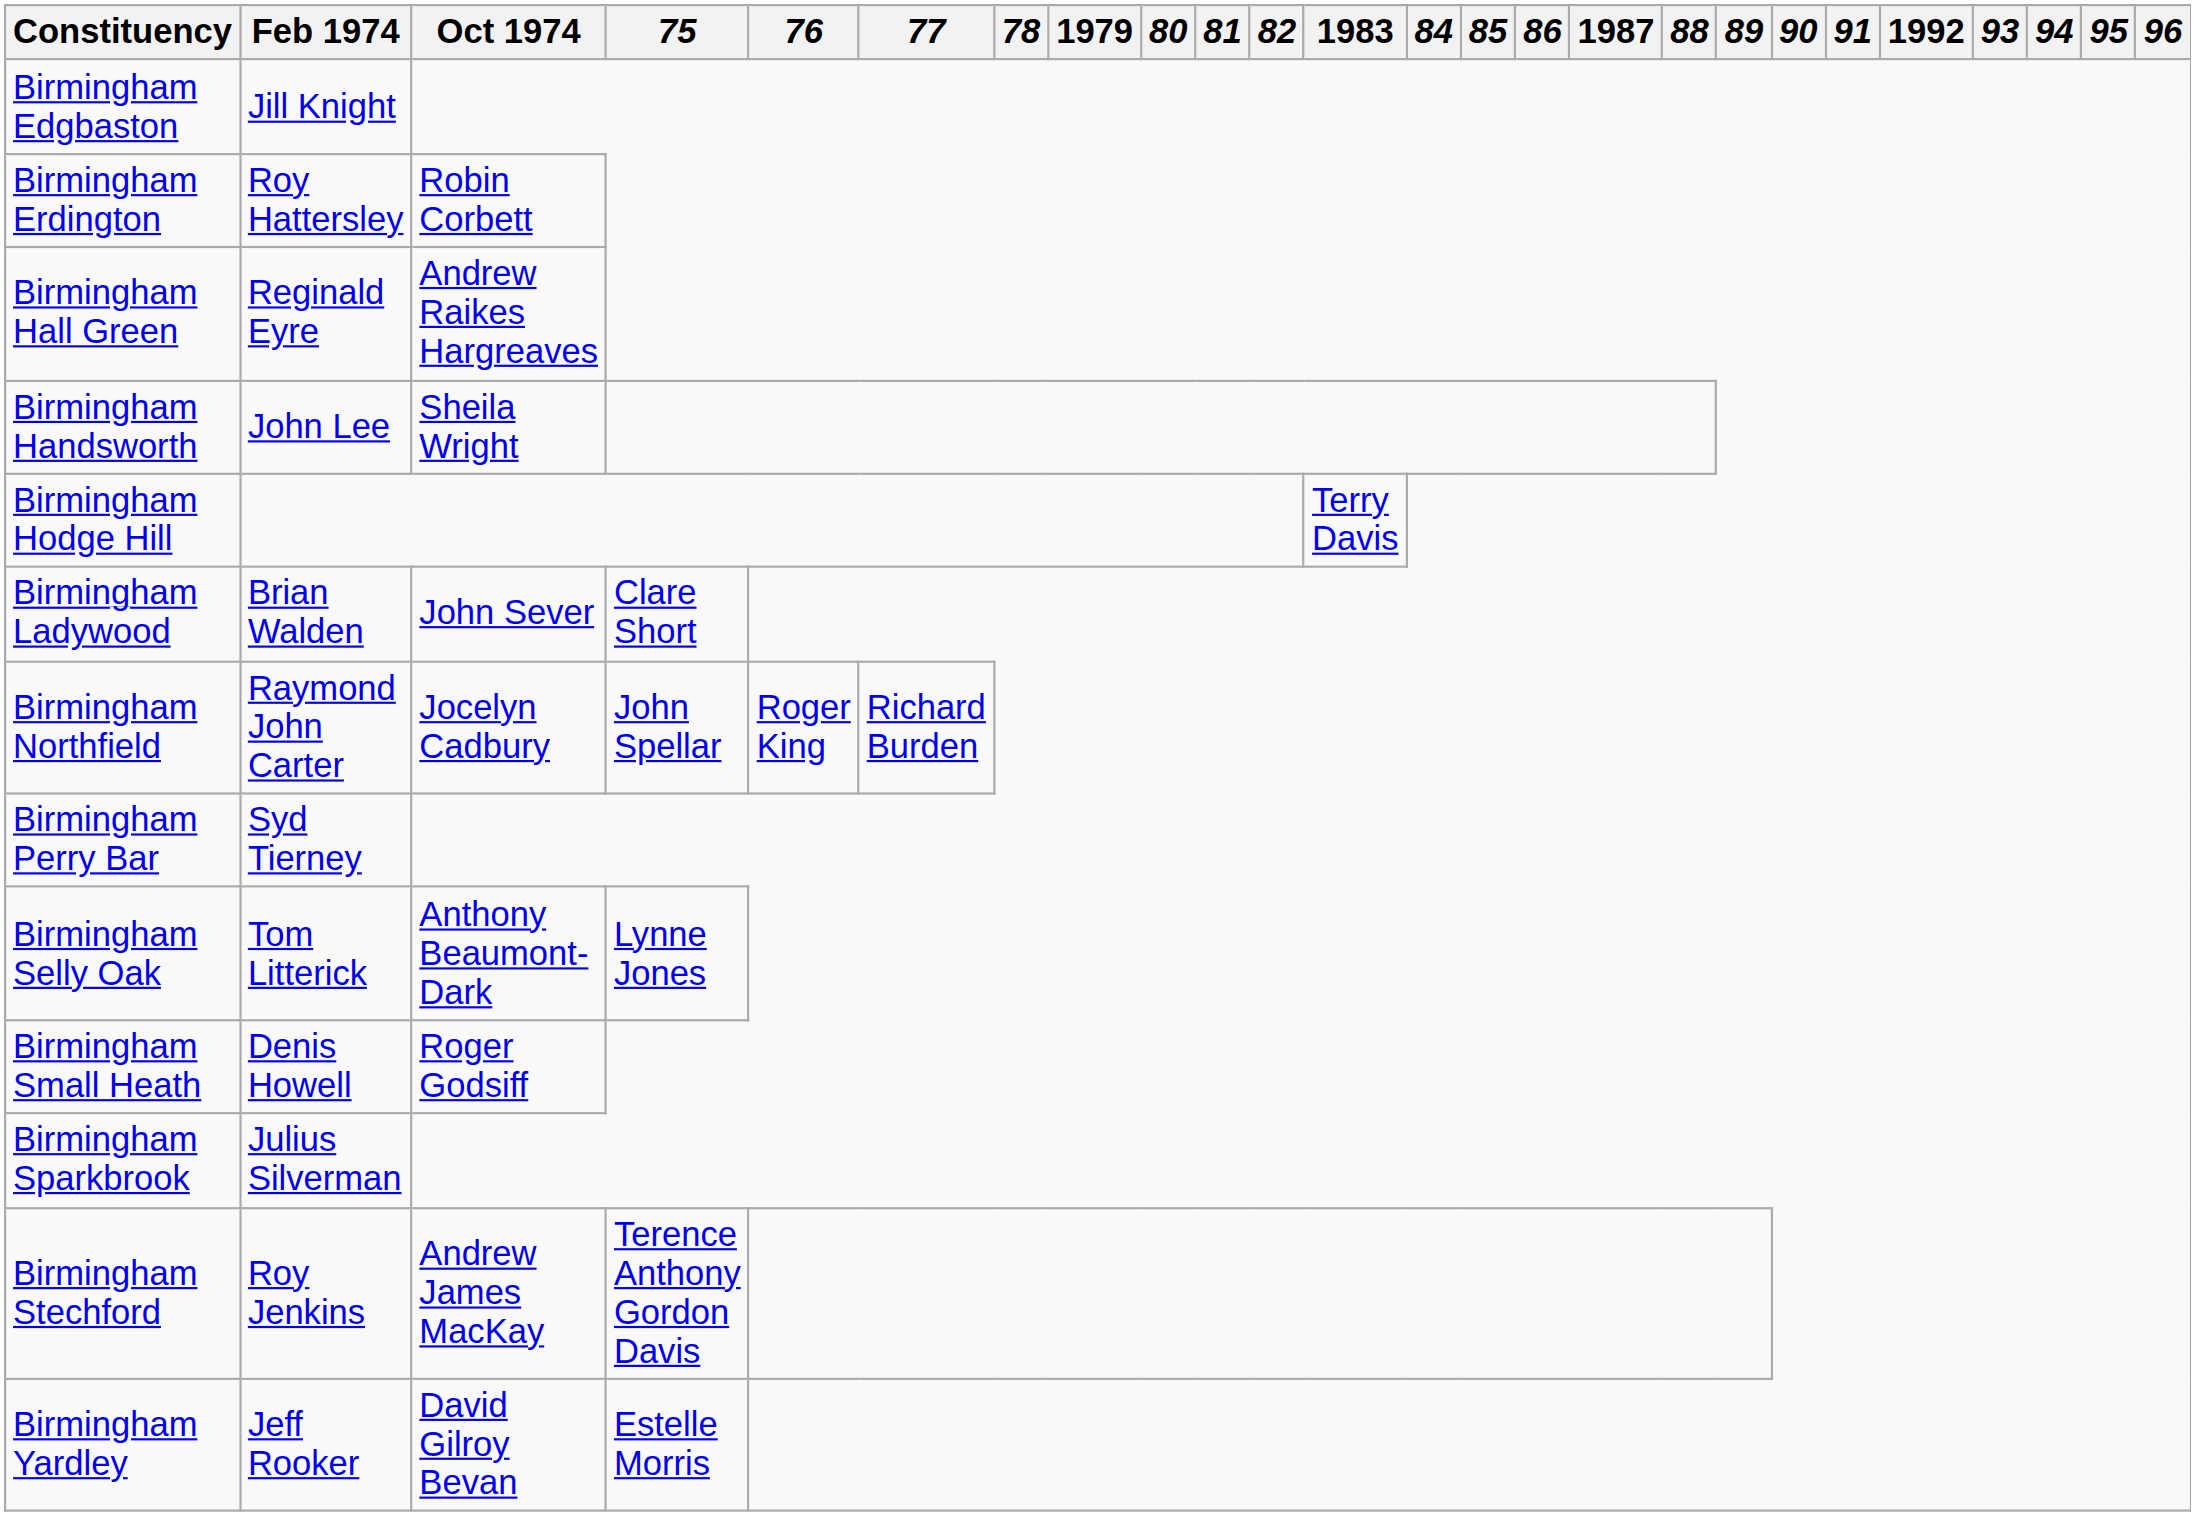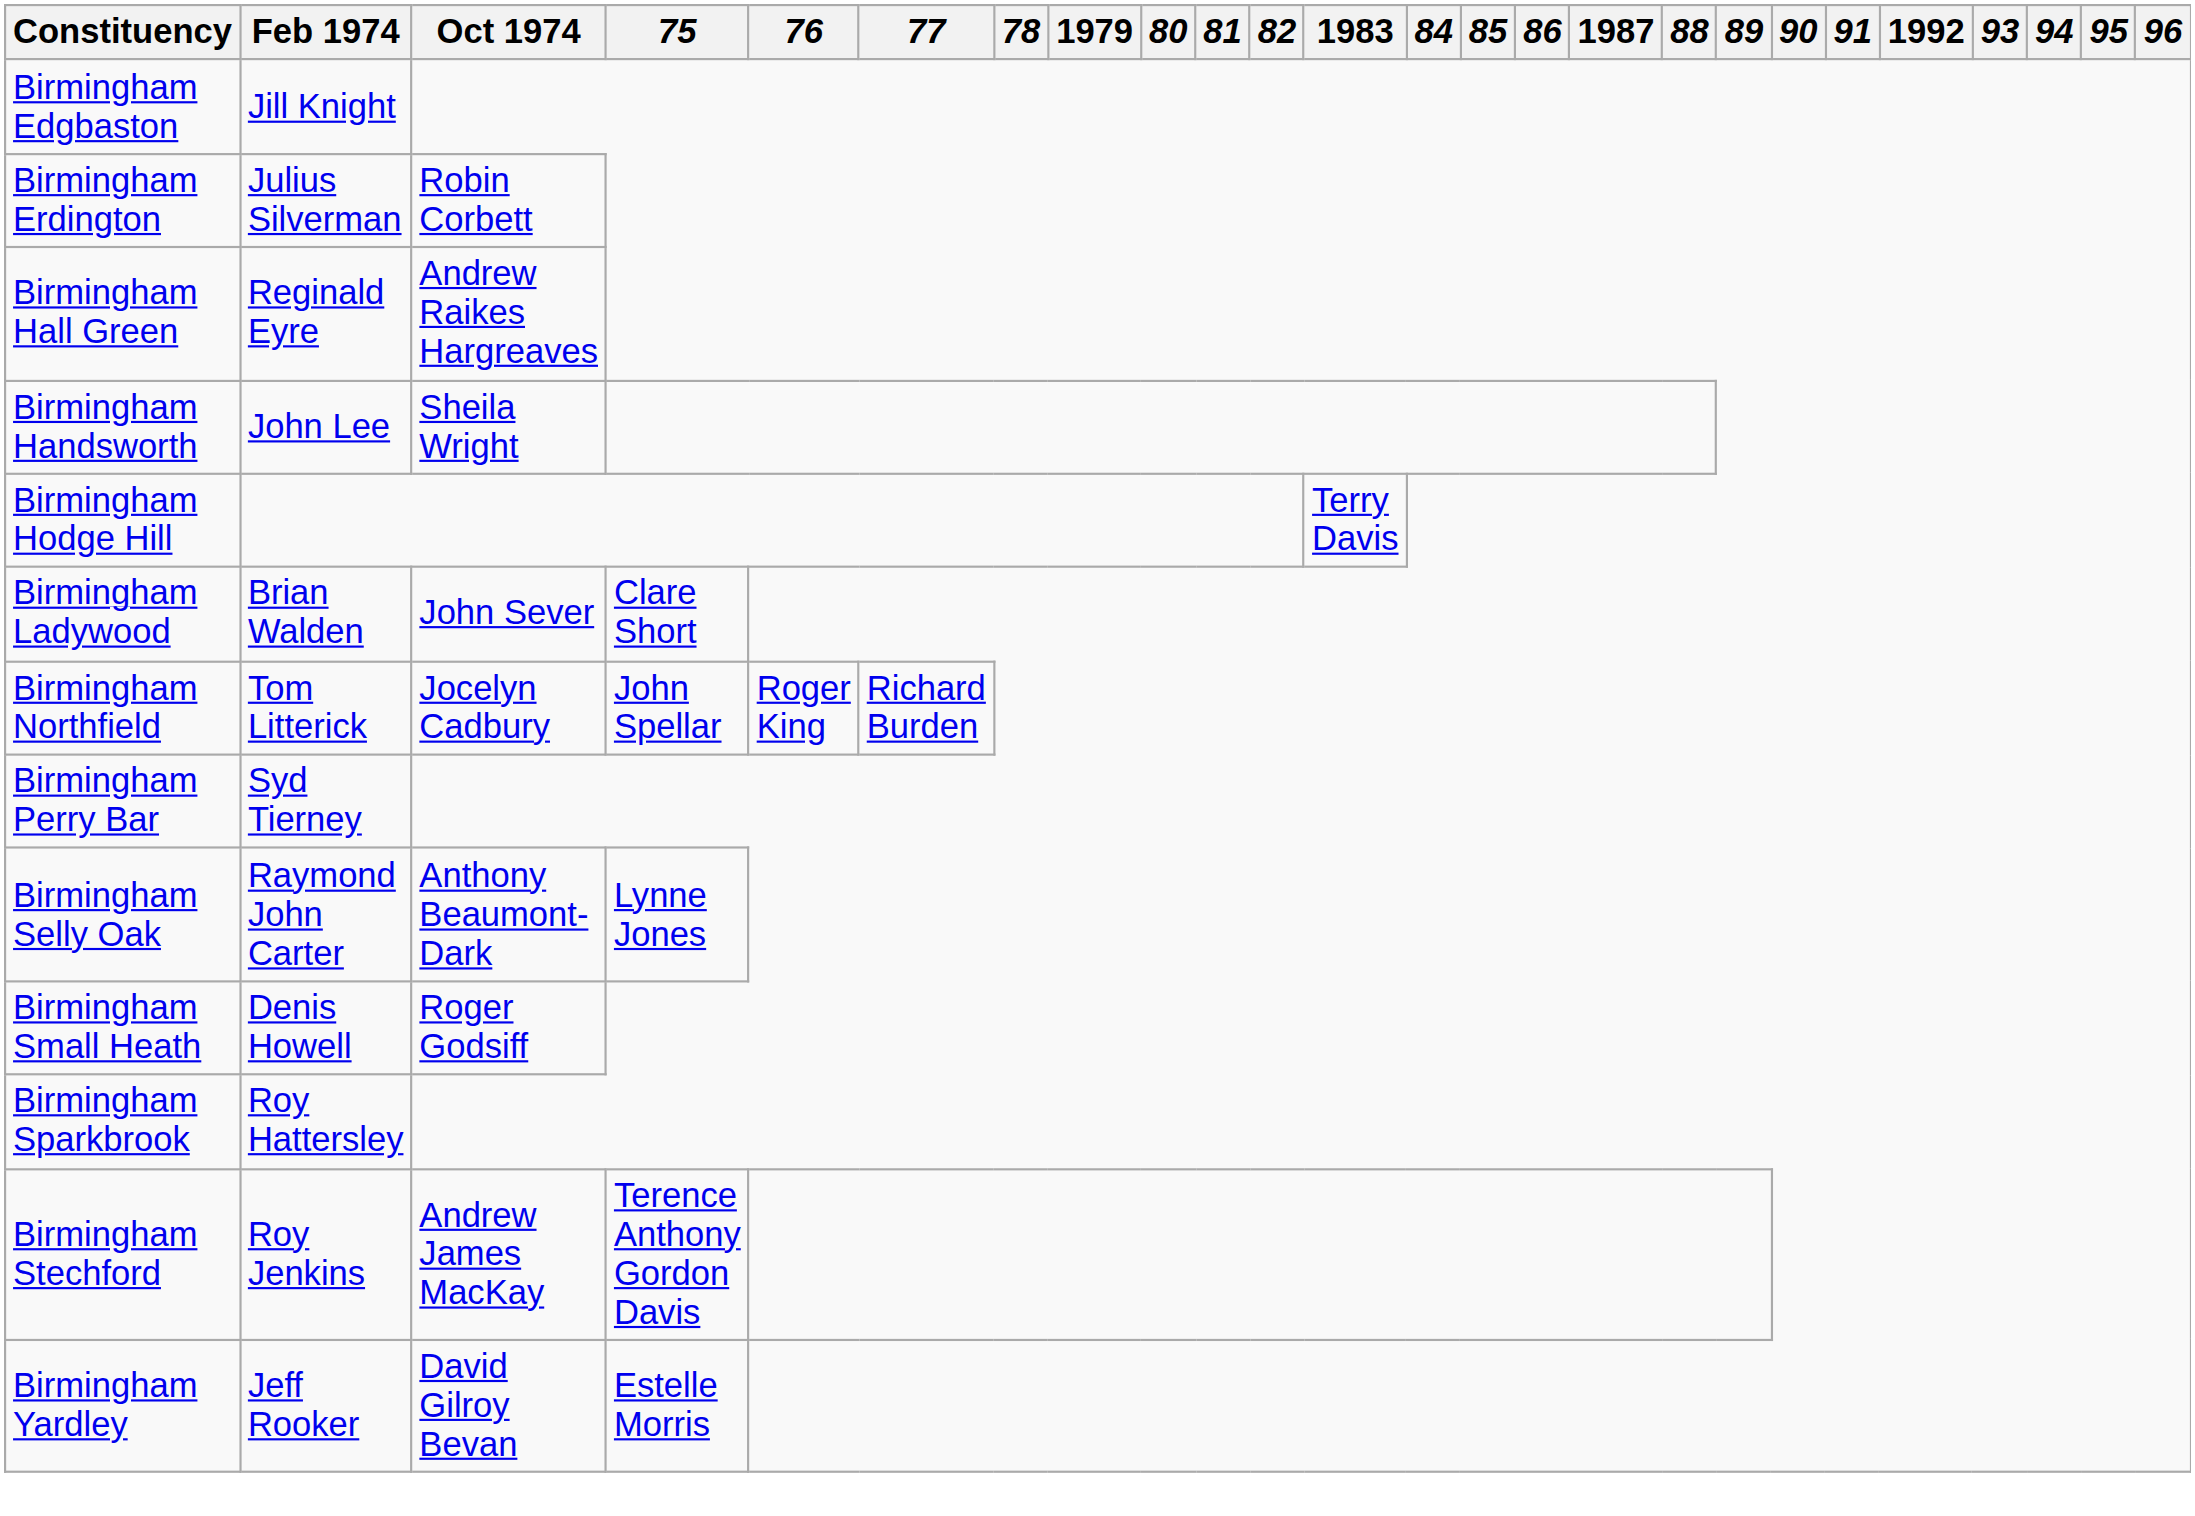Birmingham Erdington | Feb 1974: Roy Hattersley -> Julius Silverman
Birmingham Northfield | Feb 1974: Raymond John Carter -> Tom Litterick
Birmingham Selly Oak | Feb 1974: Tom Litterick -> Raymond John Carter
Birmingham Sparkbrook | Feb 1974: Julius Silverman -> Roy Hattersley
